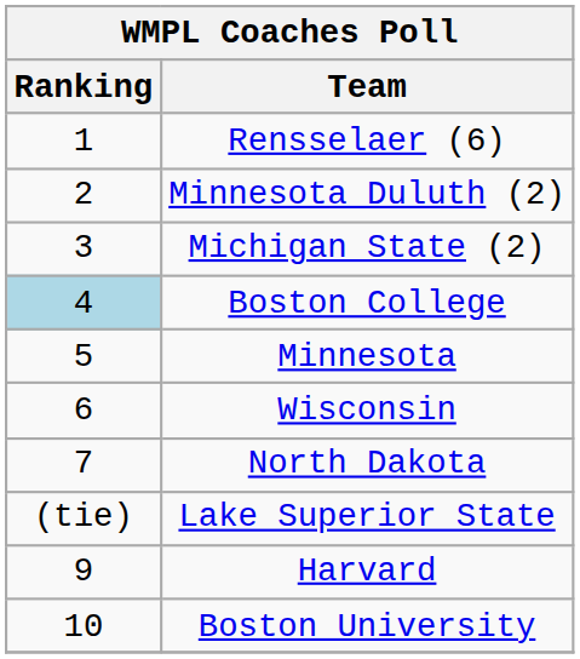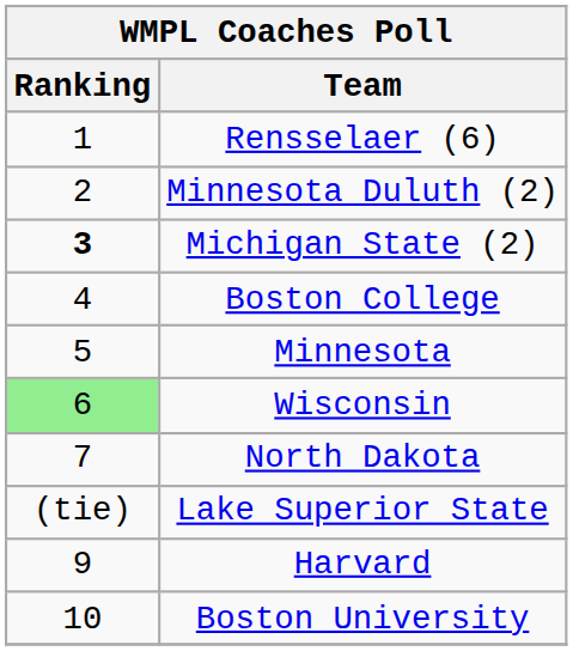Michigan State (2) | Ranking: normal -> bold
Boston College | Ranking: lightblue background -> no background
Wisconsin | Ranking: no background -> lightgreen background
